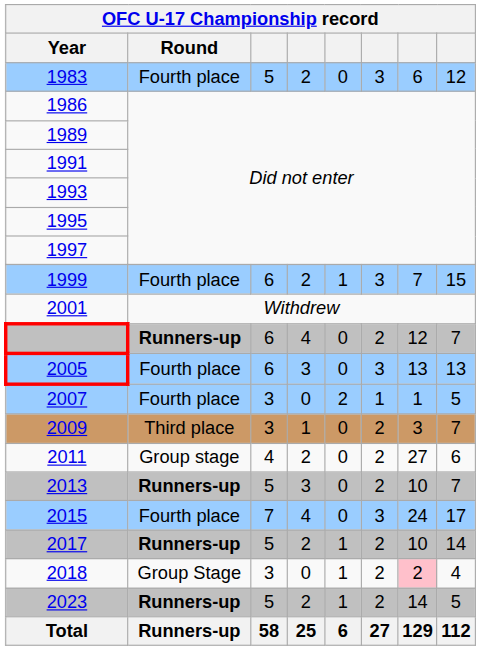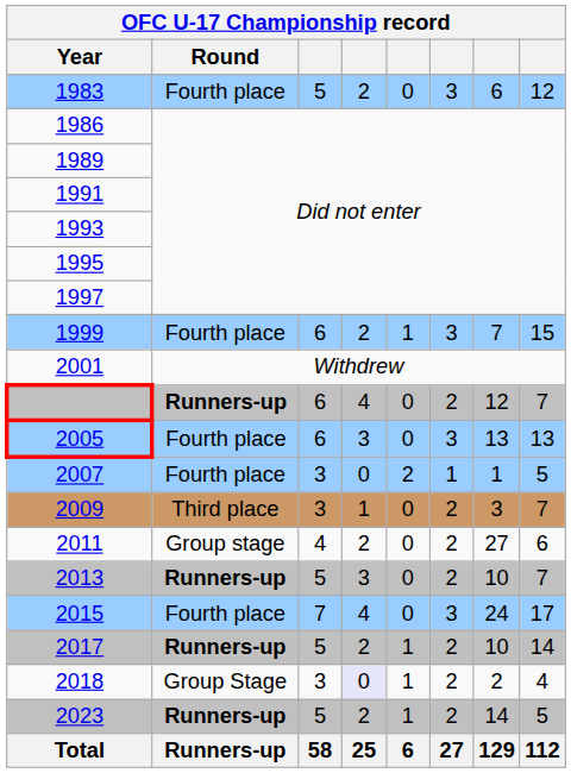2018 | column 4: no background -> lavender background
2018 | column 7: pink background -> no background
